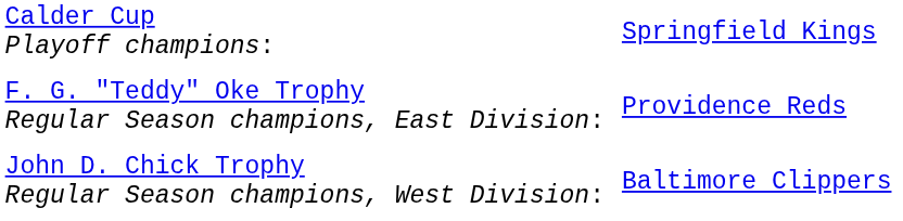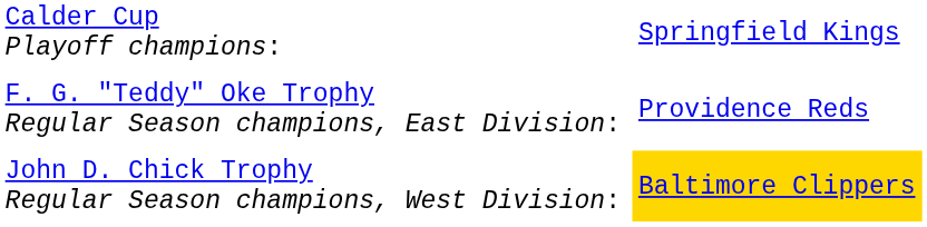row 3 | column 2: no background -> gold background
